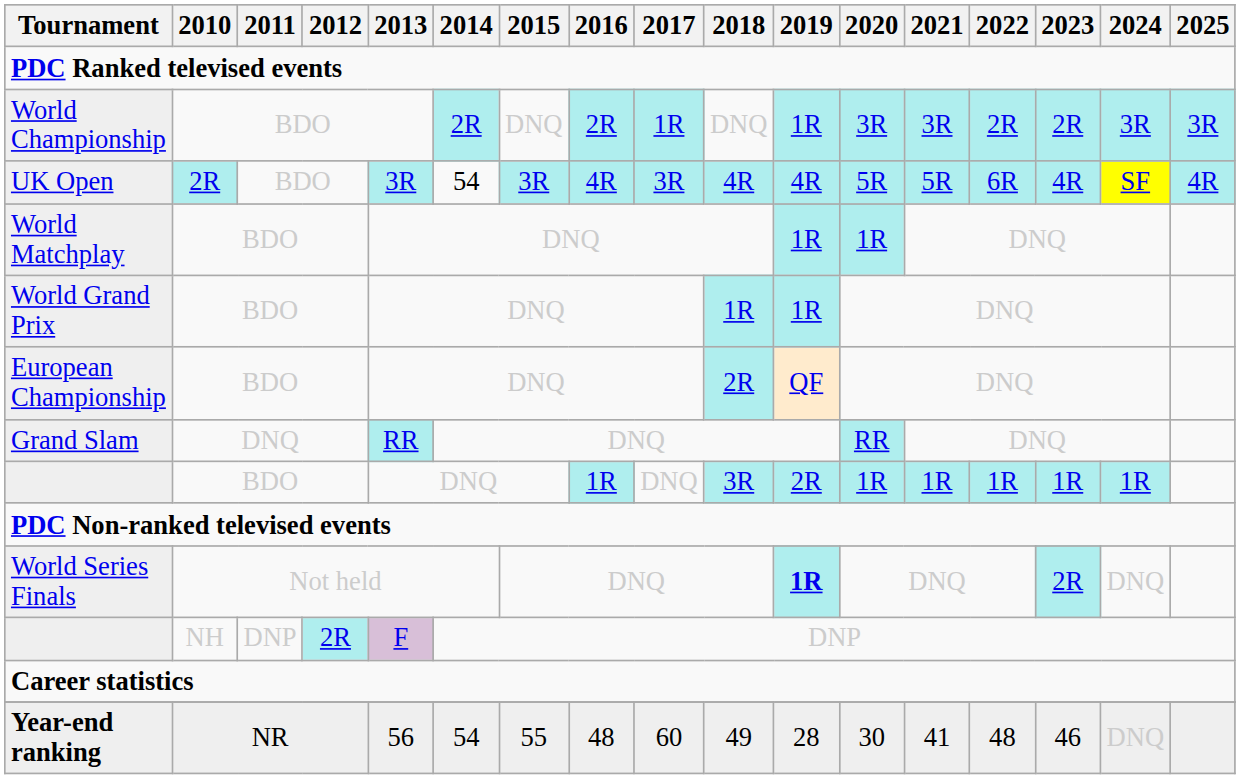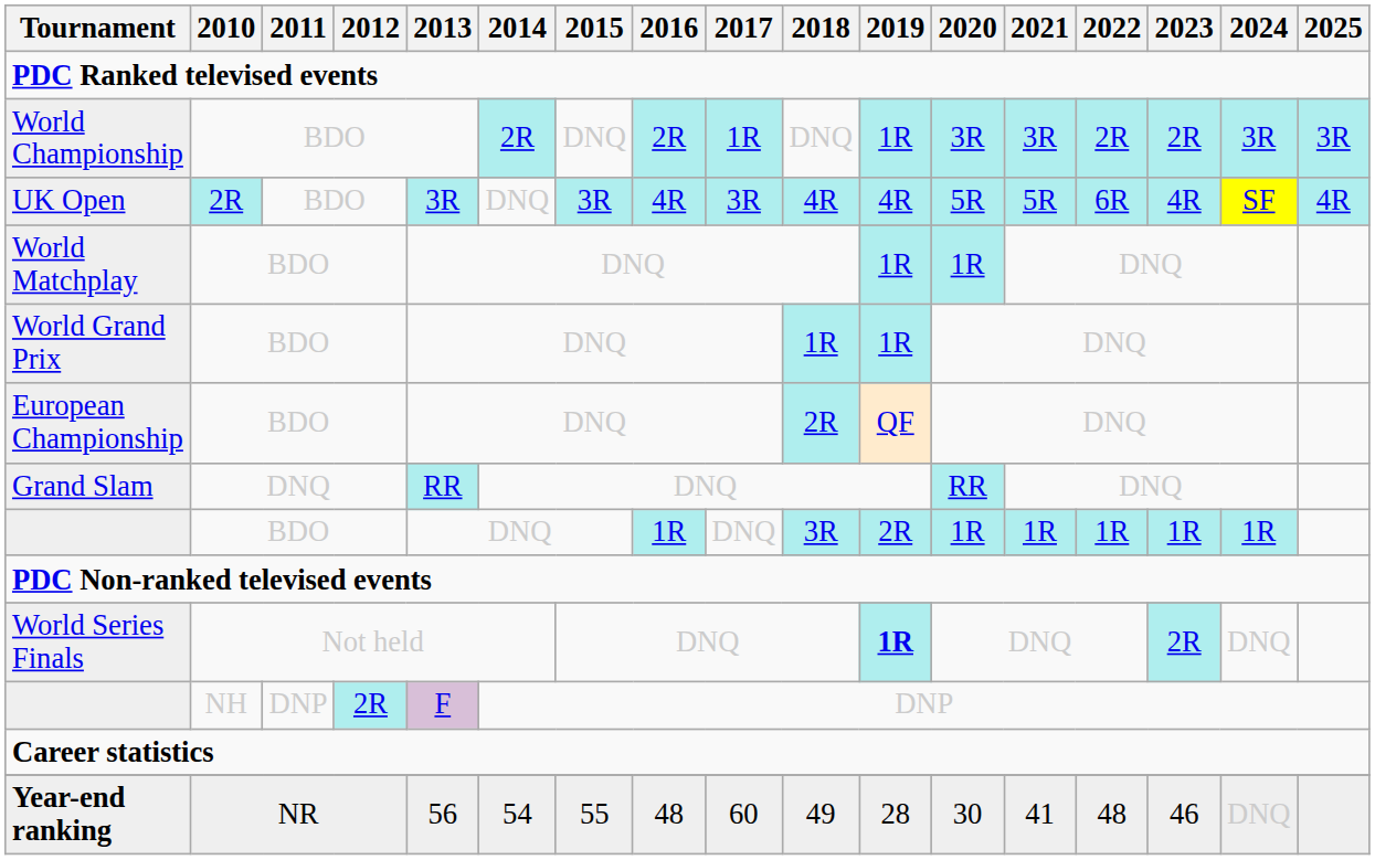UK Open | 2014: 54 -> DNQ
